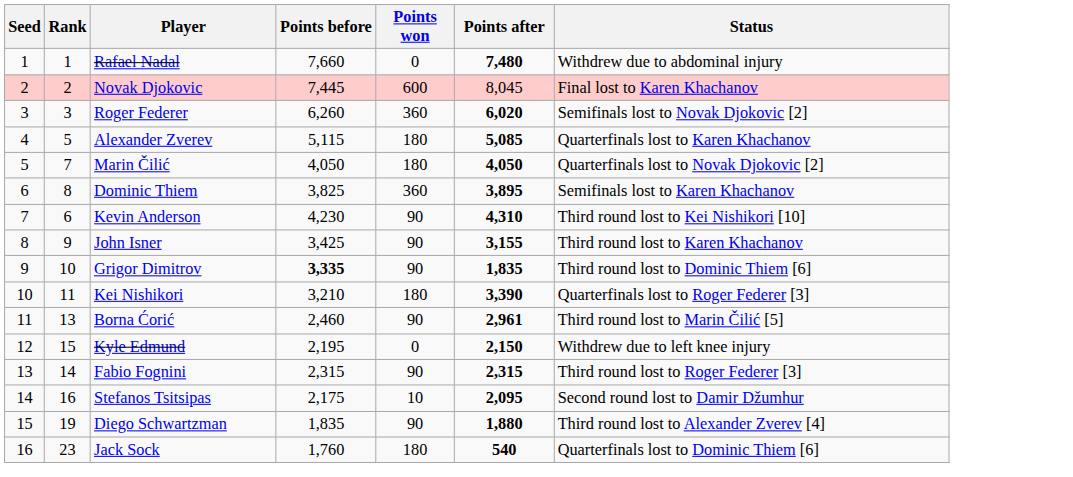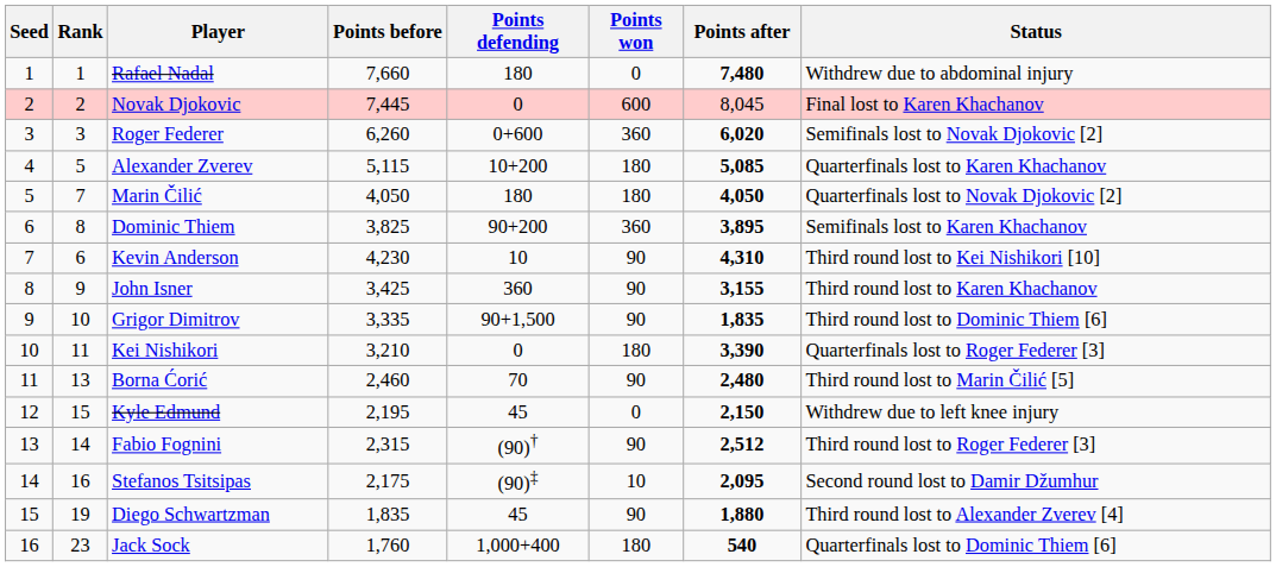+ column: Points defending | 180 | 0 | 0+600 | 10+200 | 180 | 90+200 | 10 | 360 | 90+1,500 | 0 | 70 | 45 | (90)† | (90)‡ | 45 | 1,000+400
Grigor Dimitrov | Points before: bold -> normal
Borna Ćorić | Points after: 2,961 -> 2,480
Fabio Fognini | Points after: 2,315 -> 2,512
